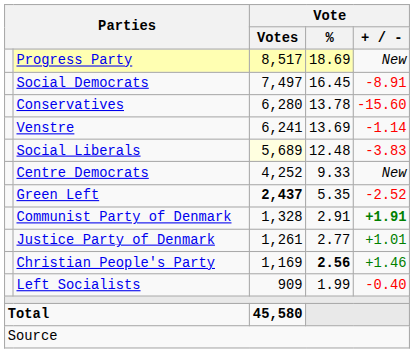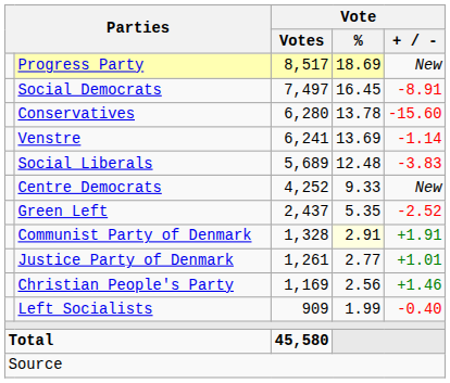Social Liberals | Vote / Votes: lightyellow background -> no background
Green Left | Vote / Votes: bold -> normal
Communist Party of Denmark | Vote / %: no background -> lightyellow background
Communist Party of Denmark | Vote / + / -: bold -> normal
Christian People's Party | Vote / %: bold -> normal
